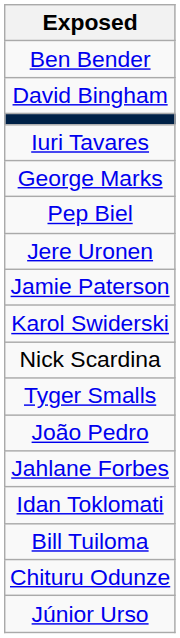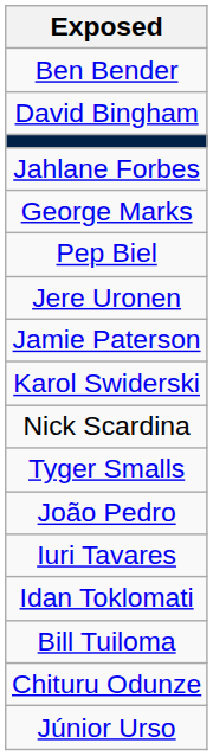row 5 | column 1: Iuri Tavares -> Jahlane Forbes
row 14 | column 1: Jahlane Forbes -> Iuri Tavares
